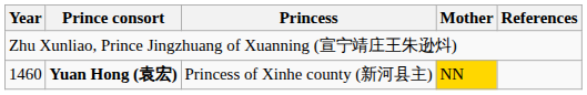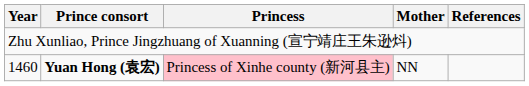1460 | Princess: no background -> pink background
1460 | Mother: gold background -> no background
